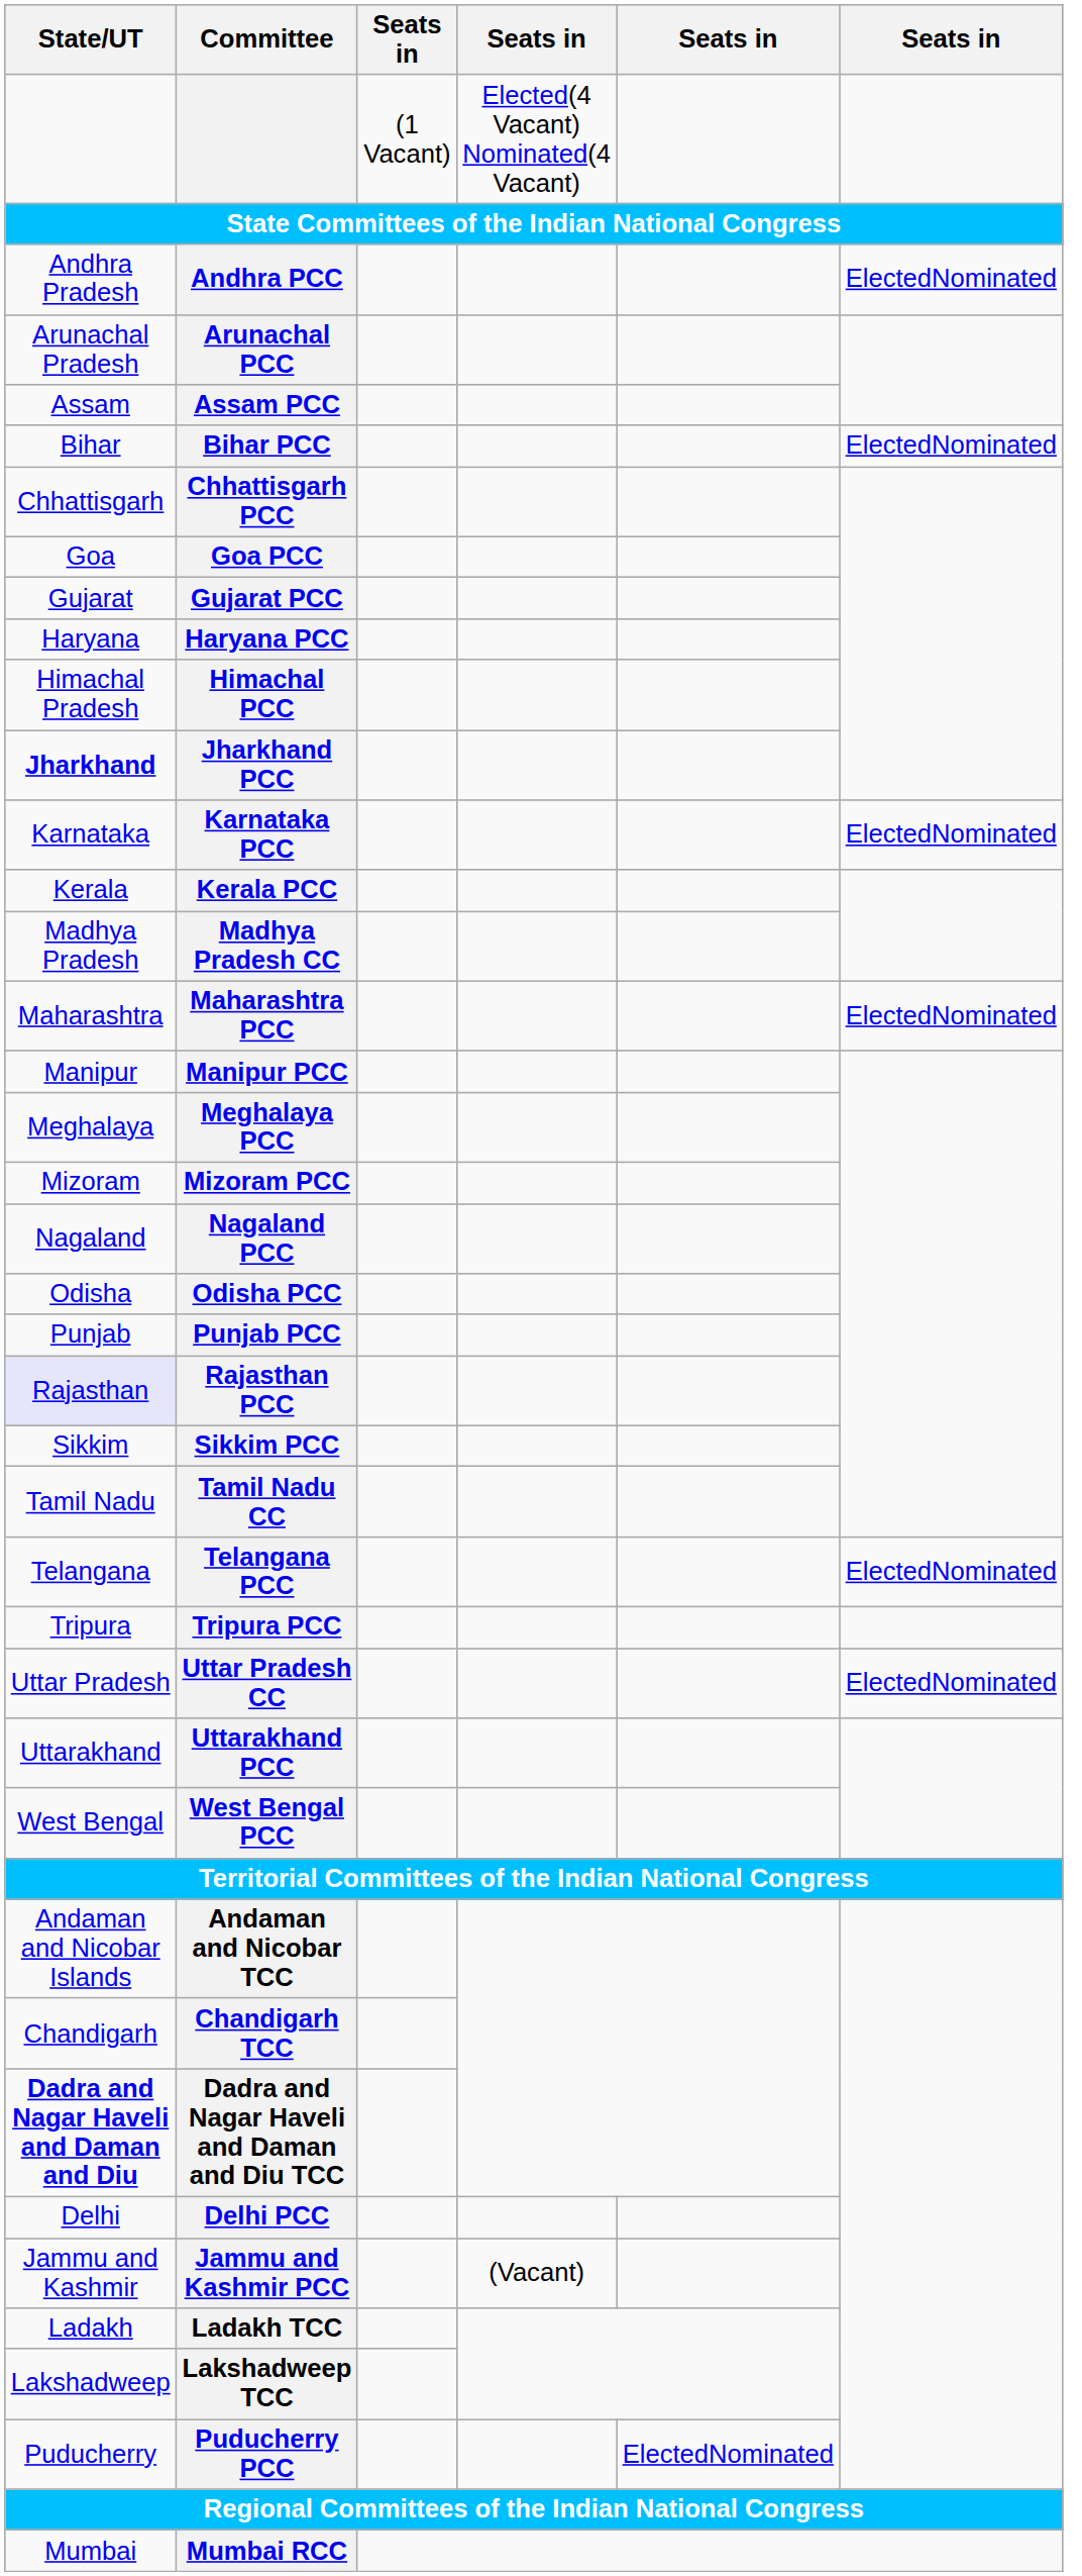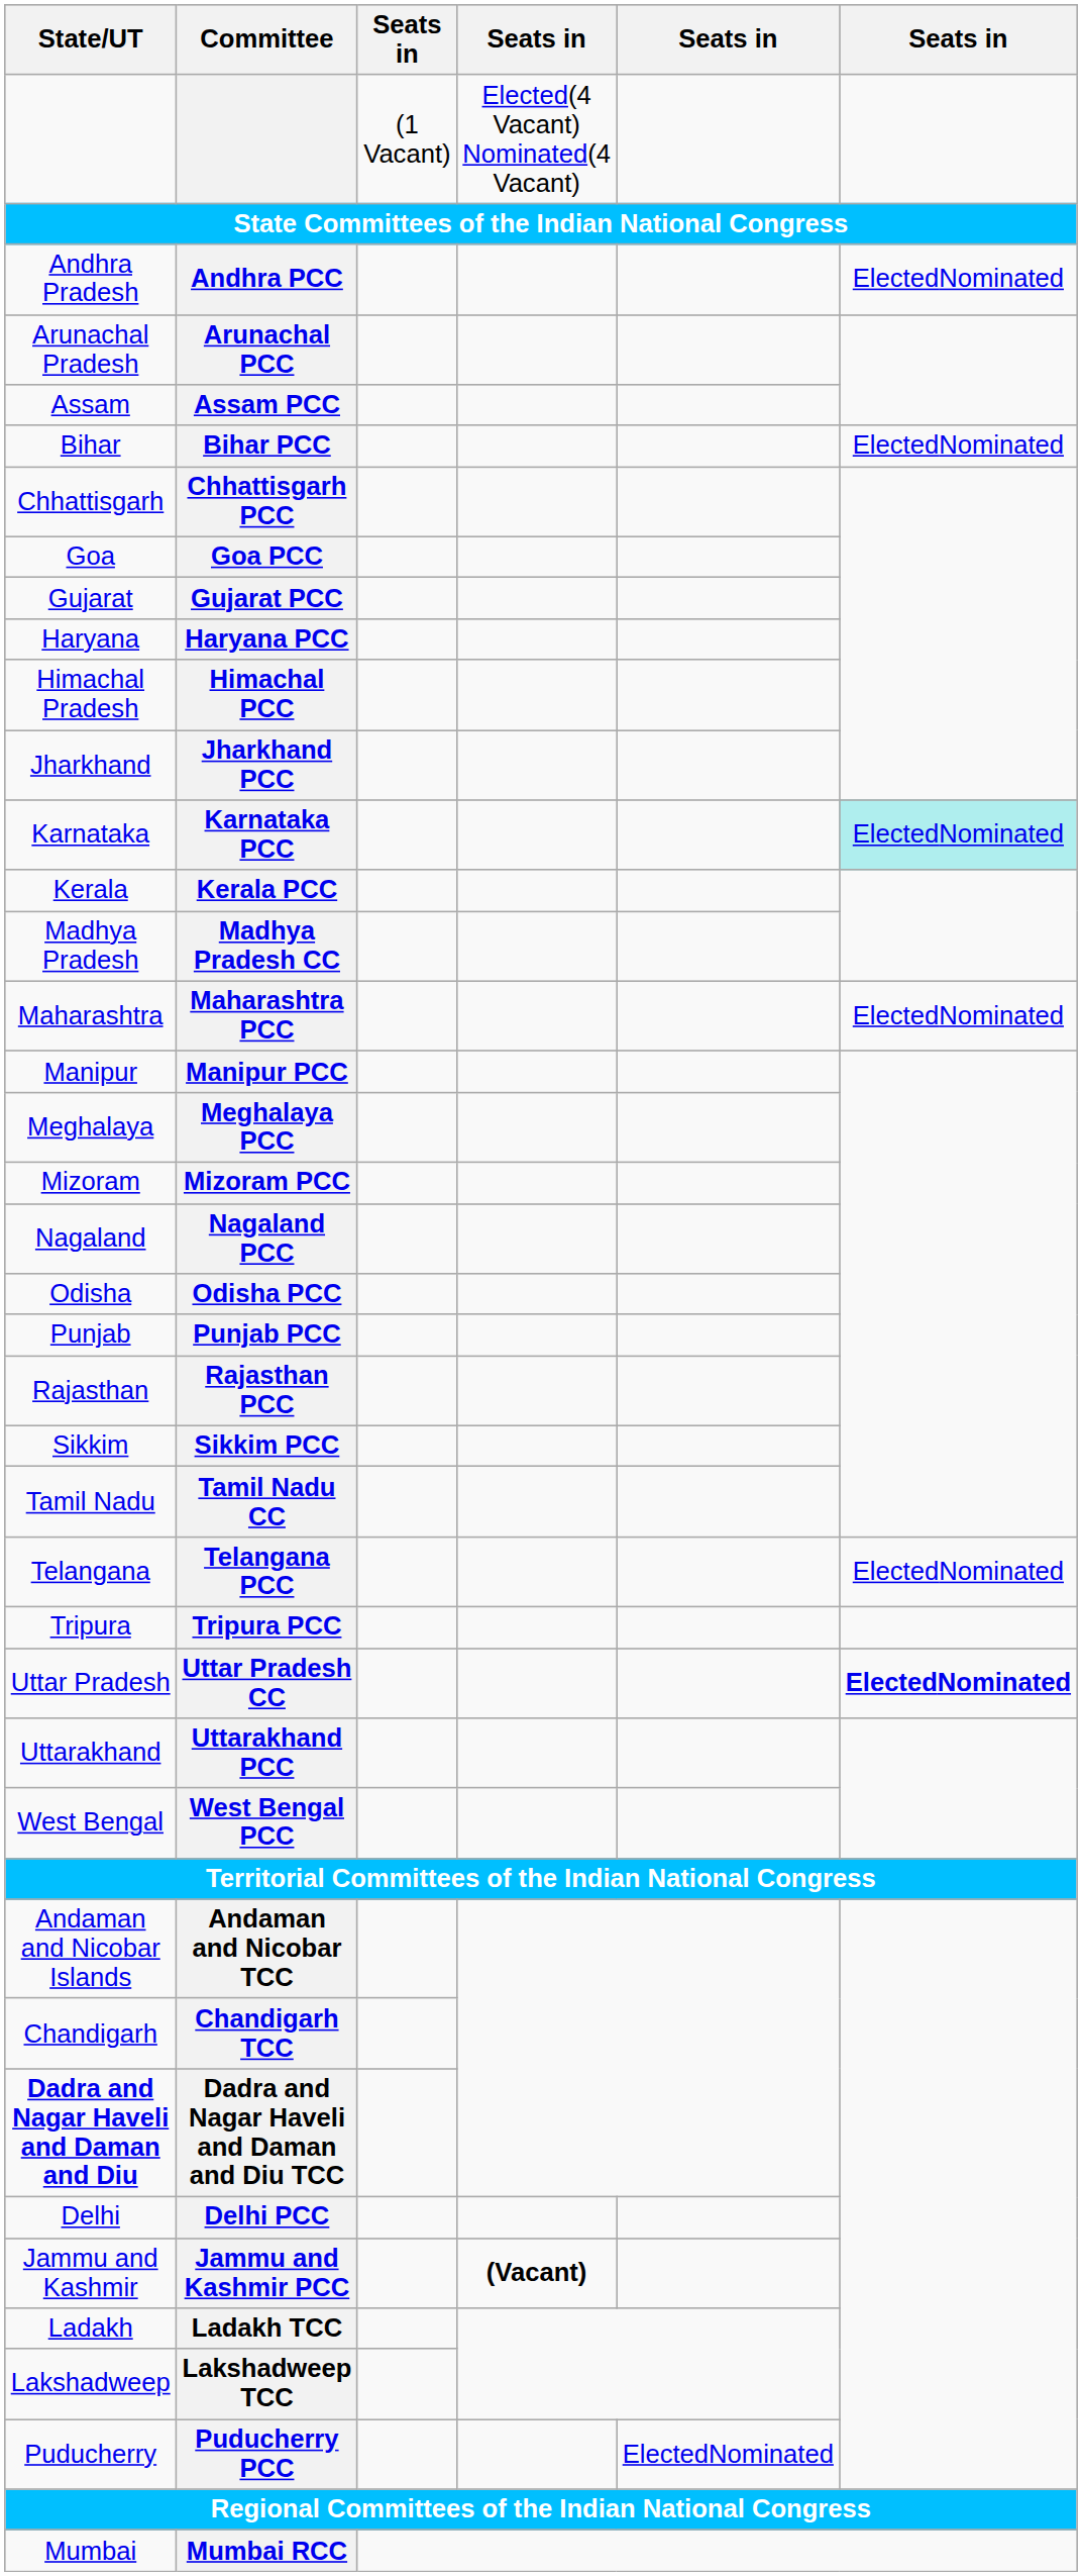Jharkhand PCC | State/UT: bold -> normal
Karnataka PCC | column 6: no background -> paleturquoise background
Rajasthan PCC | State/UT: lavender background -> no background
Uttar Pradesh CC | column 6: normal -> bold
Jammu and Kashmir PCC | column 4: normal -> bold
